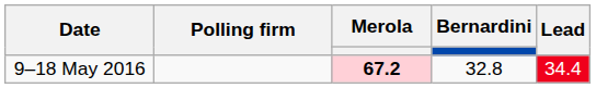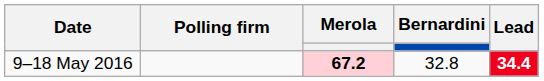9–18 May 2016 | Lead: normal -> bold
